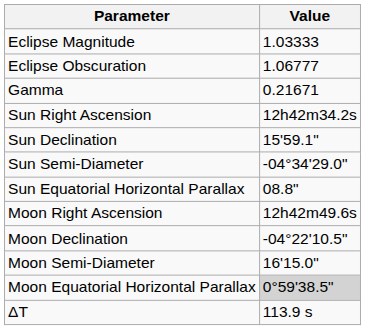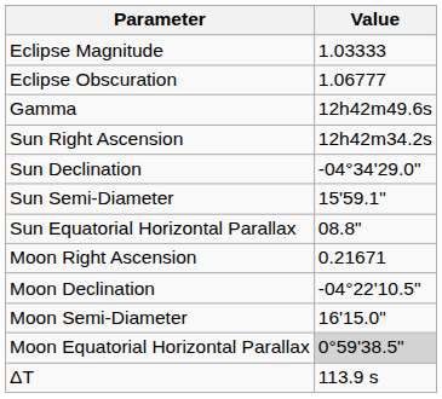Gamma | Value: 0.21671 -> 12h42m49.6s
Sun Declination | Value: 15'59.1" -> -04°34'29.0"
Sun Semi-Diameter | Value: -04°34'29.0" -> 15'59.1"
Moon Right Ascension | Value: 12h42m49.6s -> 0.21671
